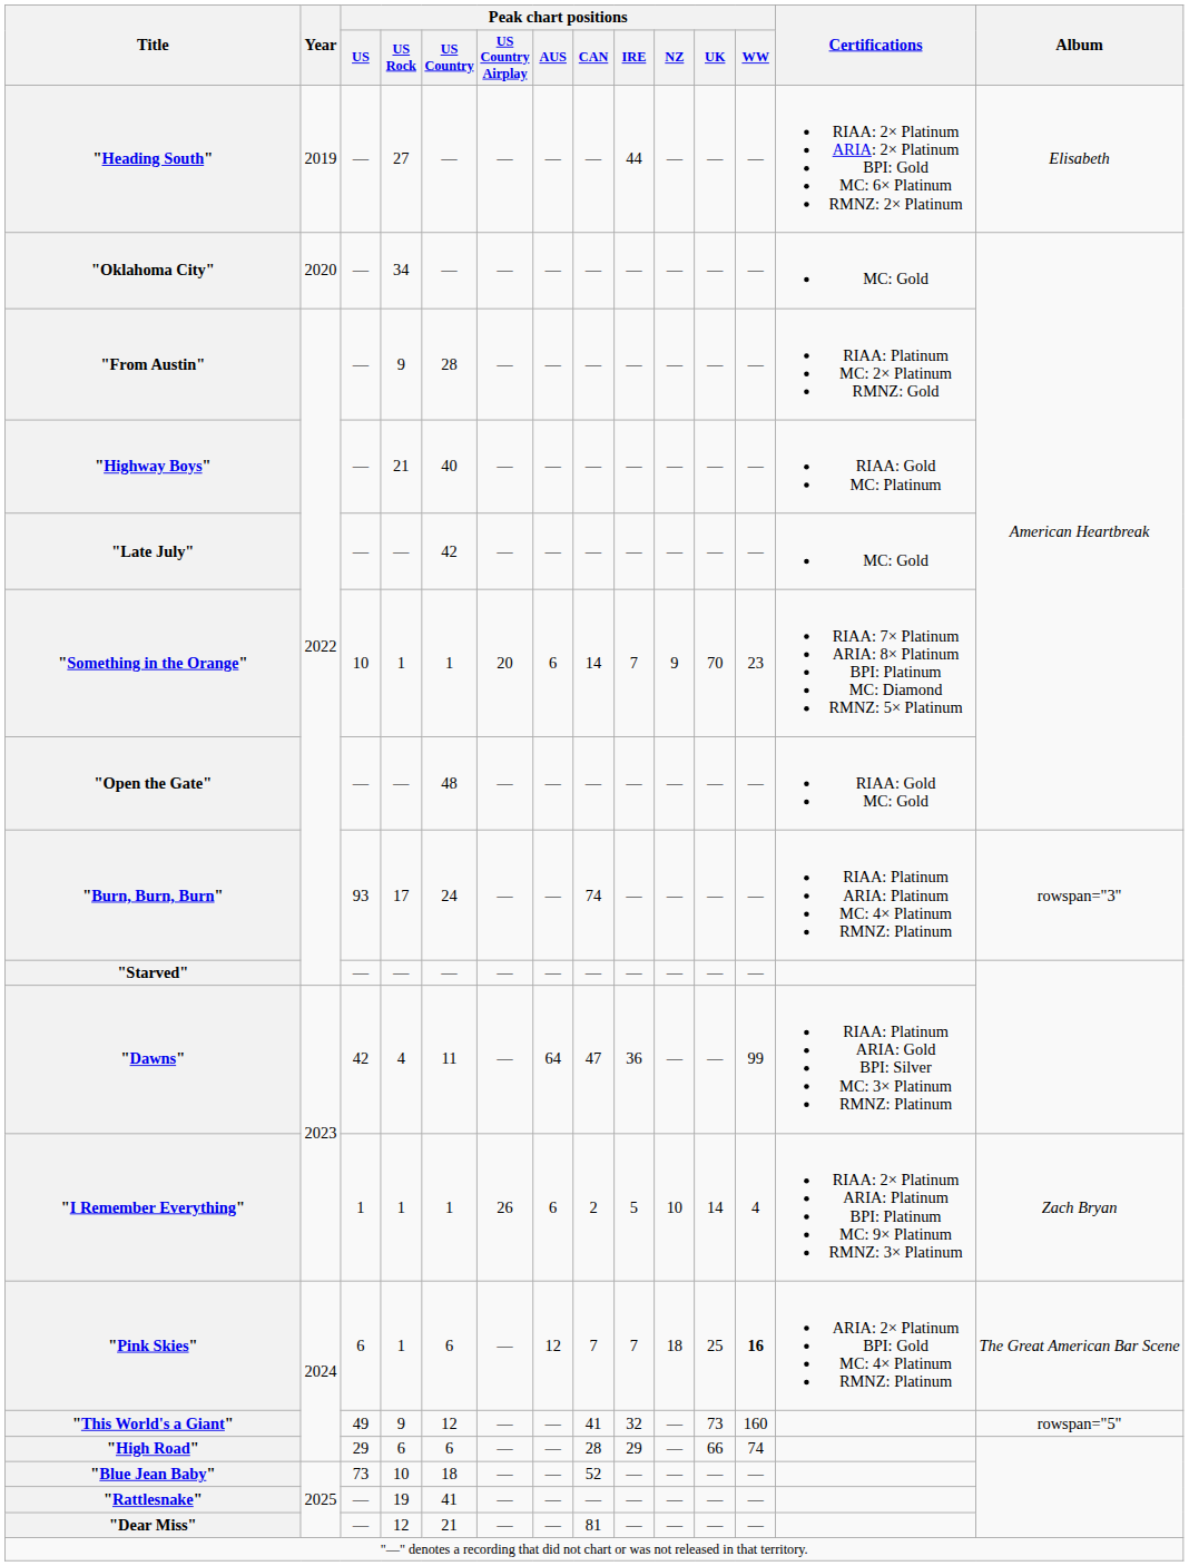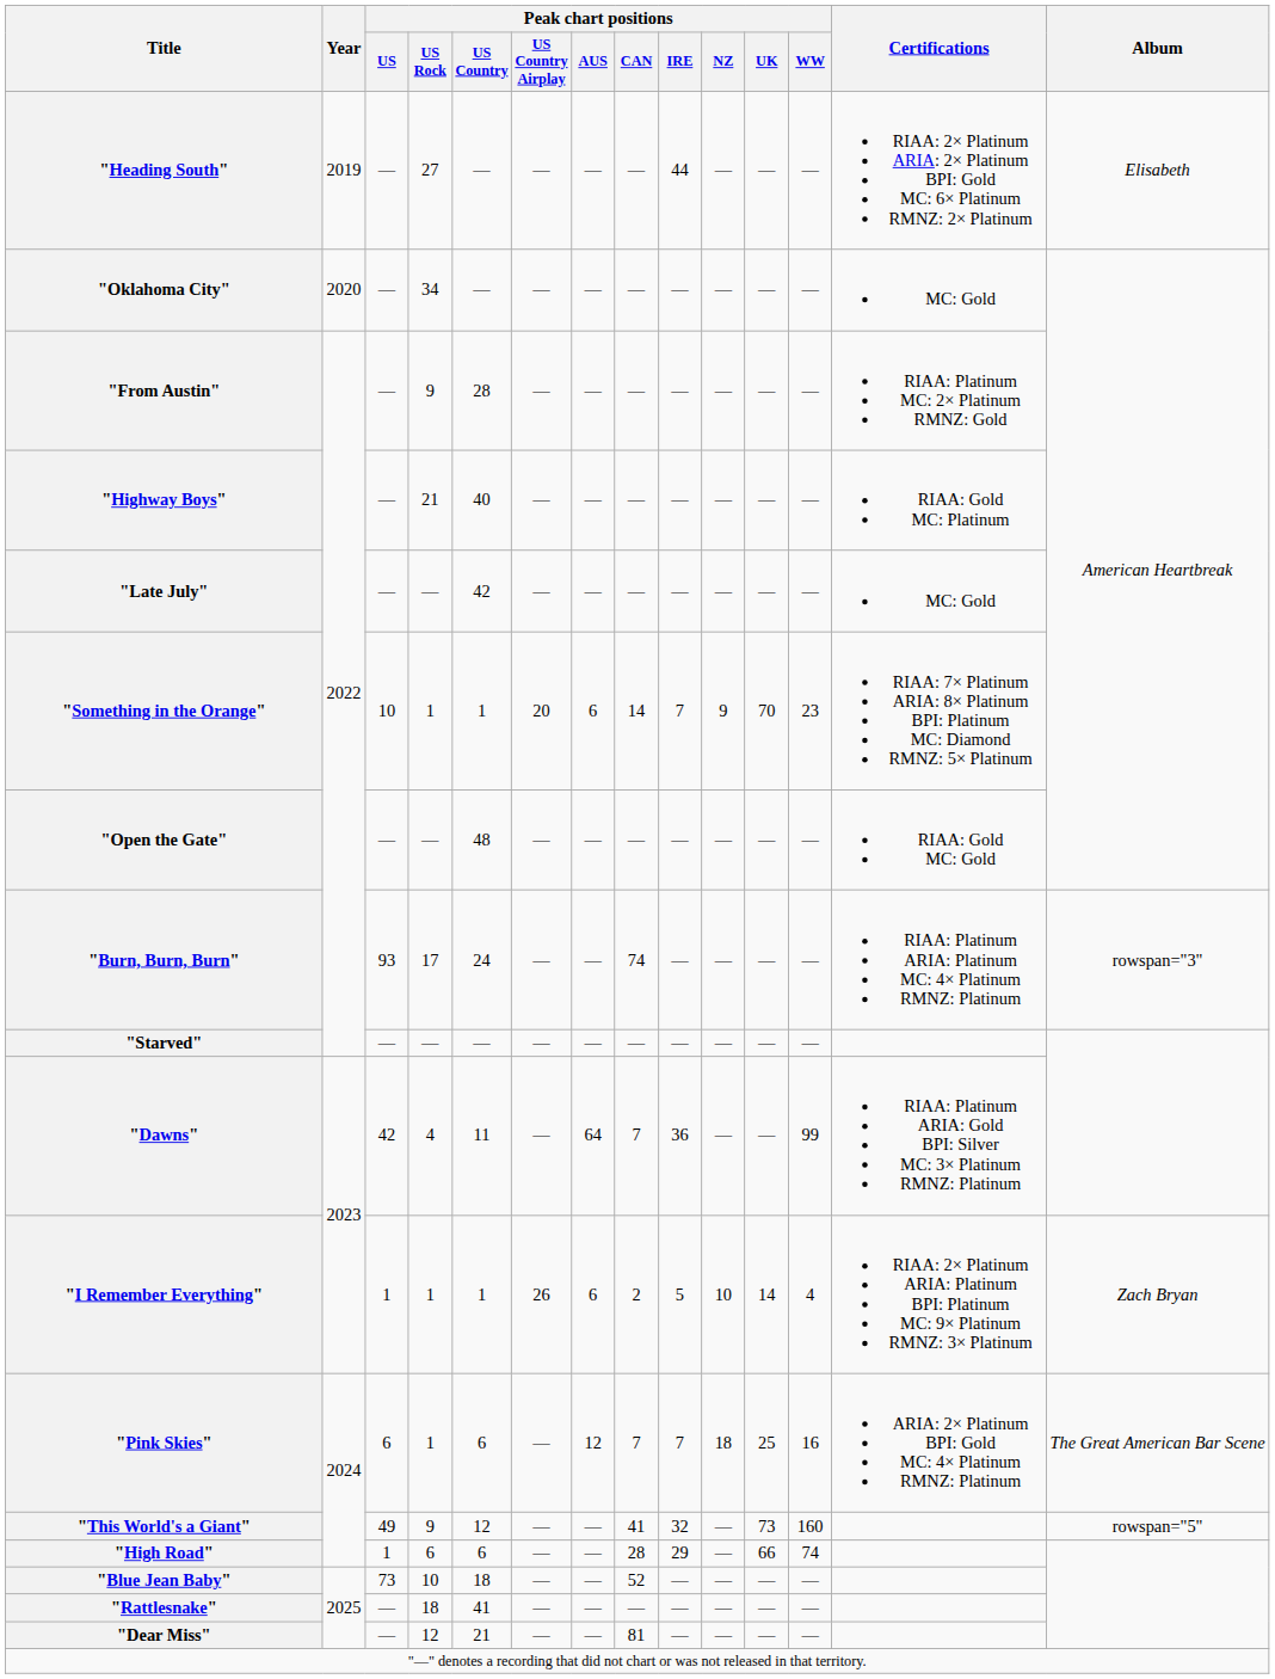"Dawns" | Peak chart positions / CAN: 47 -> 7
"Pink Skies" | Peak chart positions / WW: bold -> normal
"High Road" | Peak chart positions / US: 29 -> 1
"Rattlesnake" | Peak chart positions / US Rock: 19 -> 18
